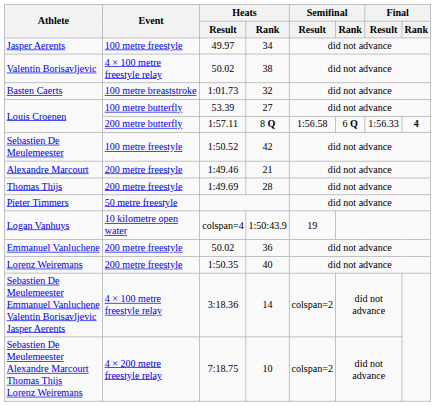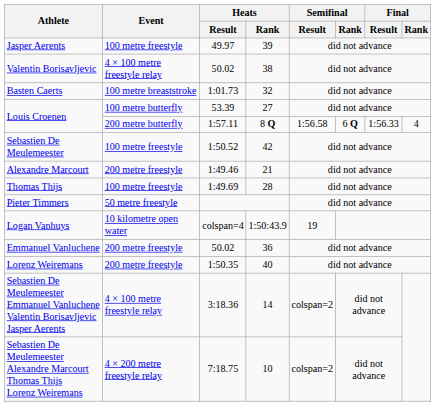Jasper Aerents | Heats / Rank: 34 -> 39
Louis Croenen / 1:57.11 | Final / Rank: bold -> normal
Thomas Thijs | Event: 200 metre freestyle -> 100 metre freestyle
